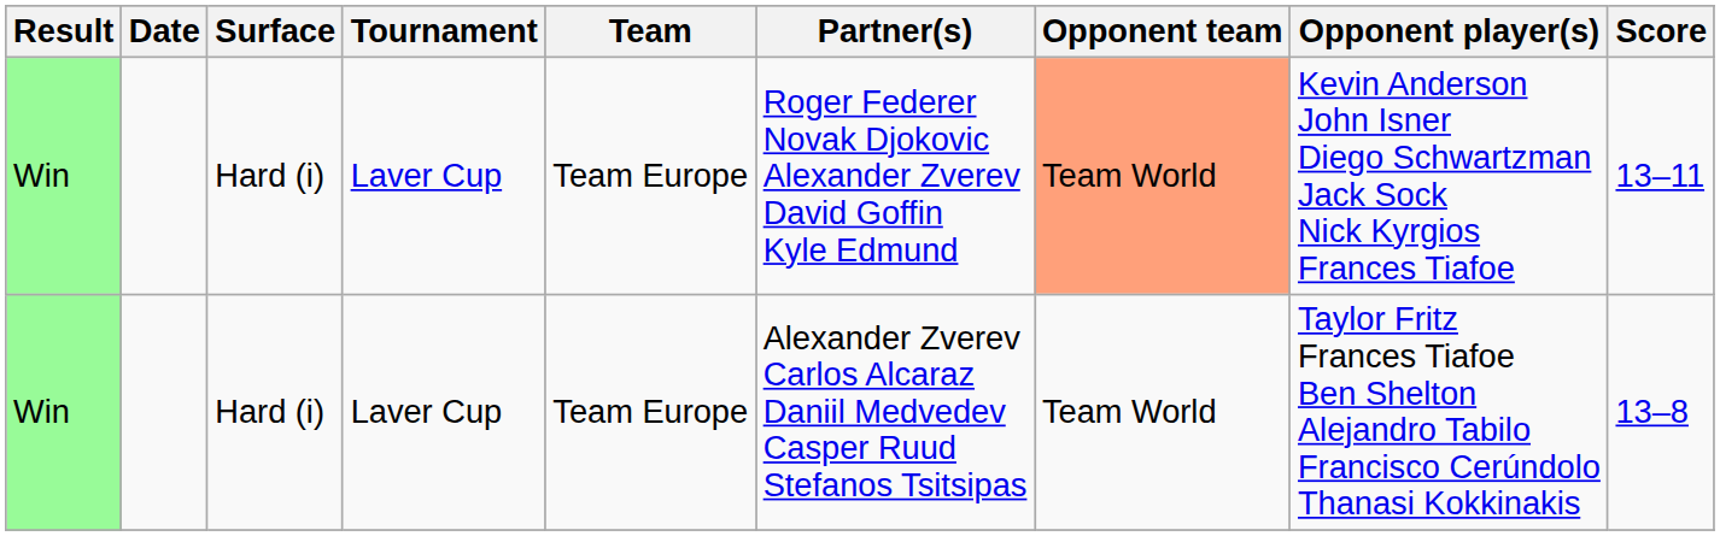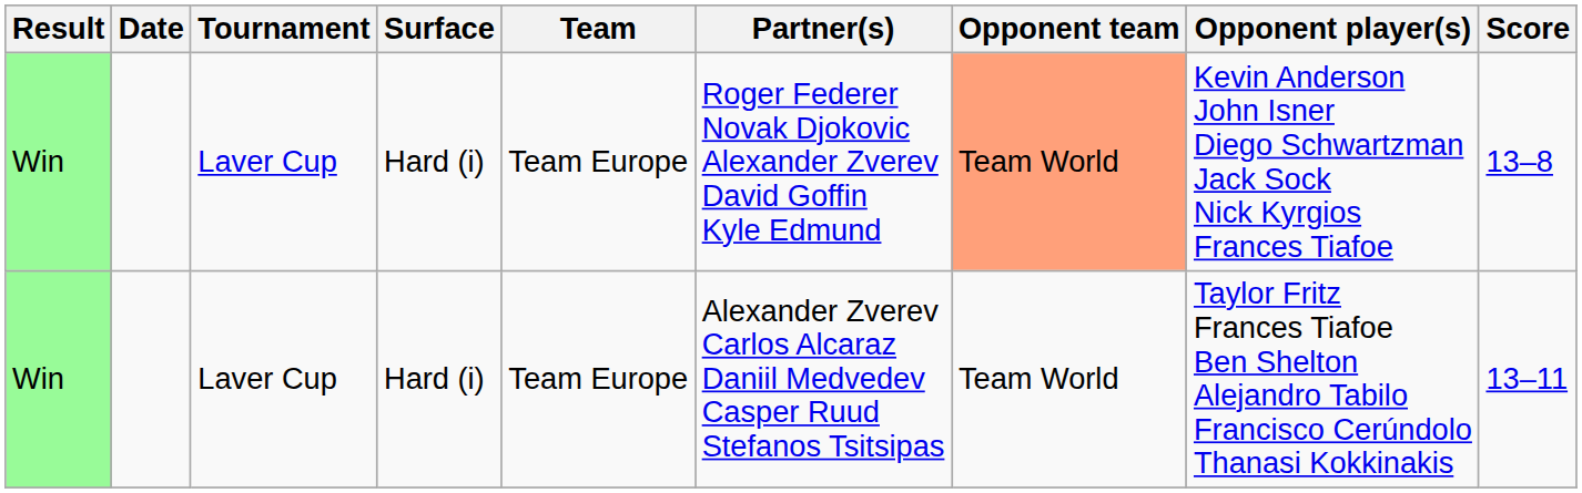columns swapped: Tournament <-> Surface
row 2 | Score: 13–11 -> 13–8
row 3 | Score: 13–8 -> 13–11
